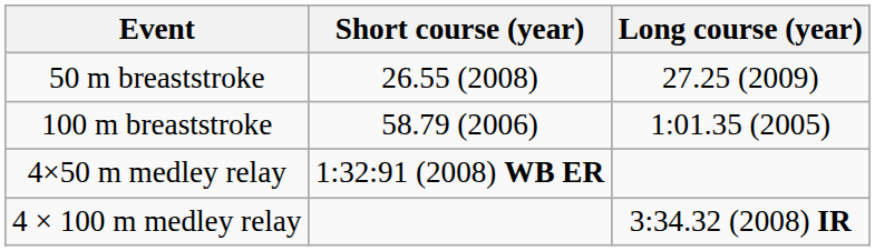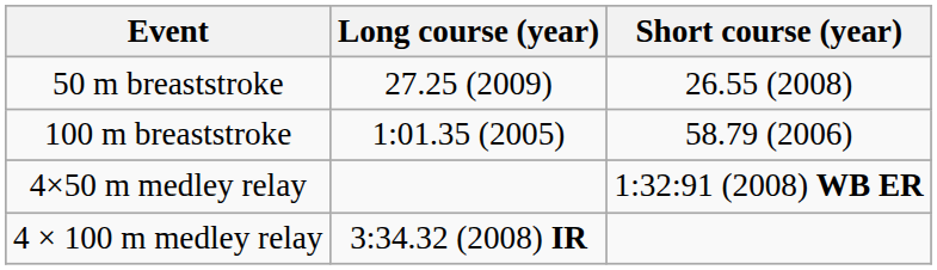columns swapped: Long course (year) <-> Short course (year)
